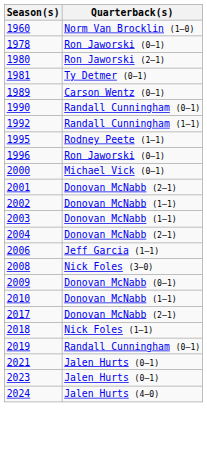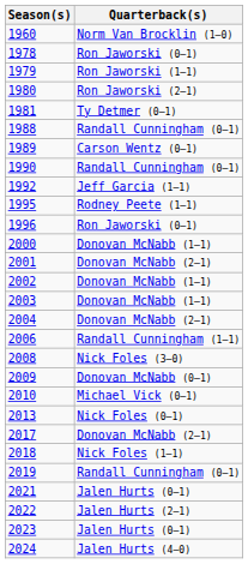+ row: 1979 | Ron Jaworski (1–1)
+ row: 1988 | Randall Cunningham (0–1)
1992 | Quarterback(s): Randall Cunningham (1–1) -> Jeff Garcia (1–1)
2000 | Quarterback(s): Michael Vick (0–1) -> Donovan McNabb (1–1)
2006 | Quarterback(s): Jeff Garcia (1–1) -> Randall Cunningham (1–1)
2010 | Quarterback(s): Donovan McNabb (1–1) -> Michael Vick (0–1)
+ row: 2013 | Nick Foles (0–1)
+ row: 2022 | Jalen Hurts (2–1)
